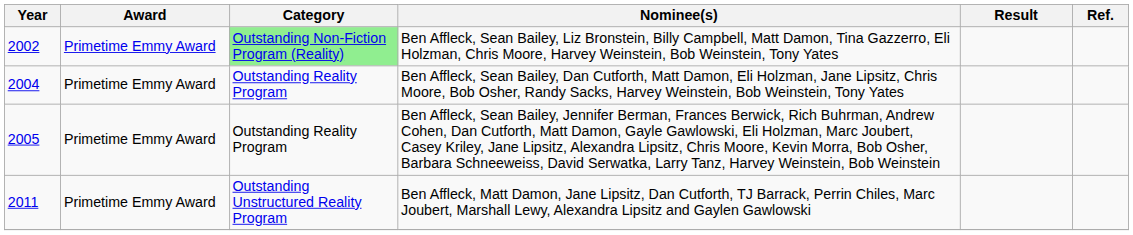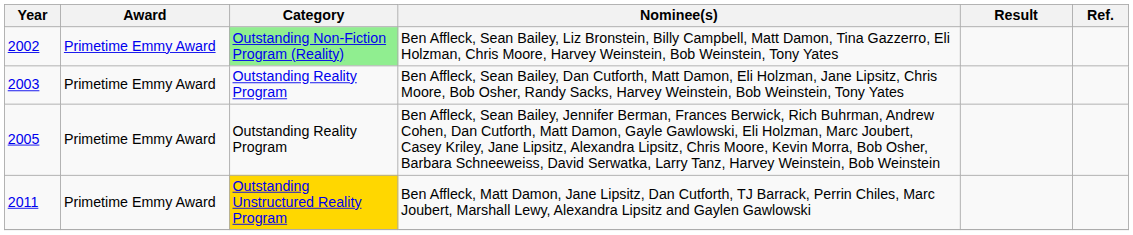row 3 | Year: 2004 -> 2003
row 5 | Category: no background -> gold background
